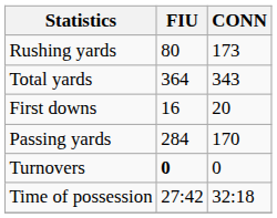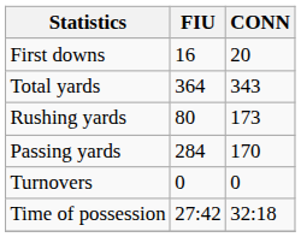rows swapped: First downs <-> Rushing yards
Turnovers | FIU: bold -> normal
